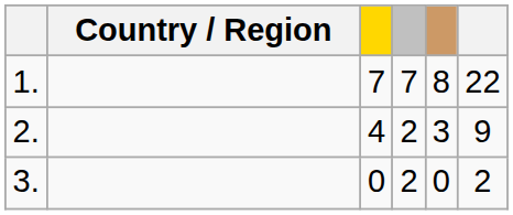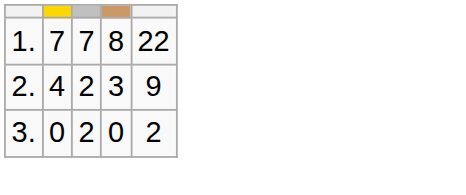- column: Country / Region
